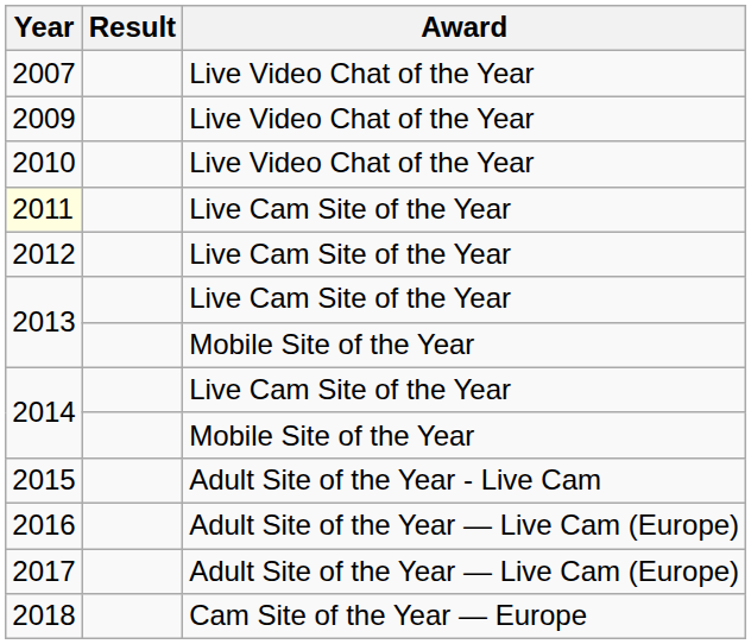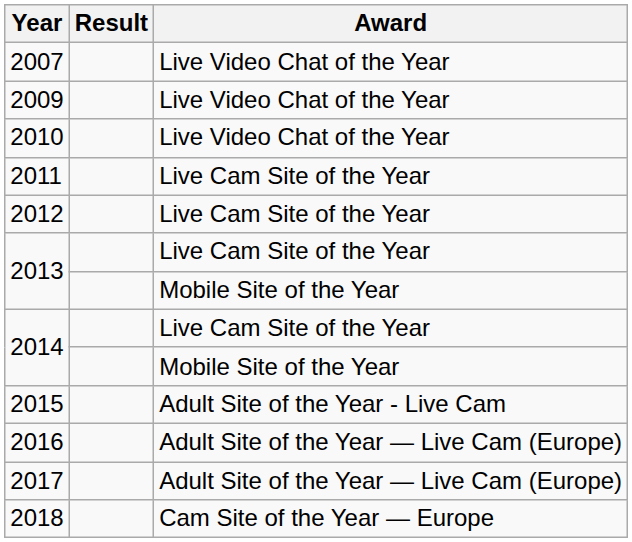2011 | Year: lightyellow background -> no background
